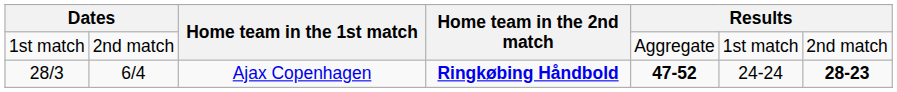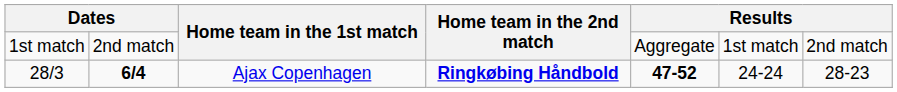28/3 | column 2: normal -> bold
28/3 | column 7: bold -> normal
